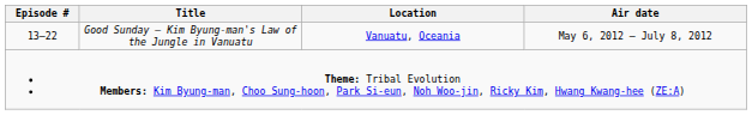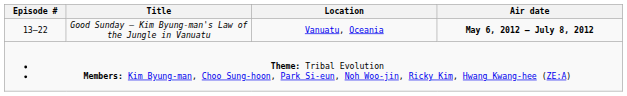13–22 | Air date: normal -> bold
